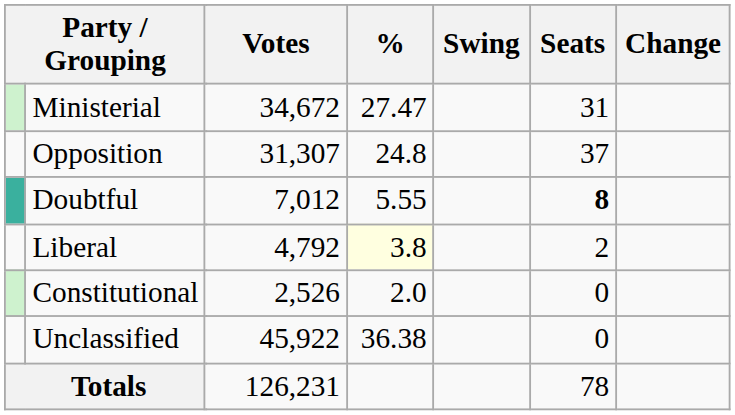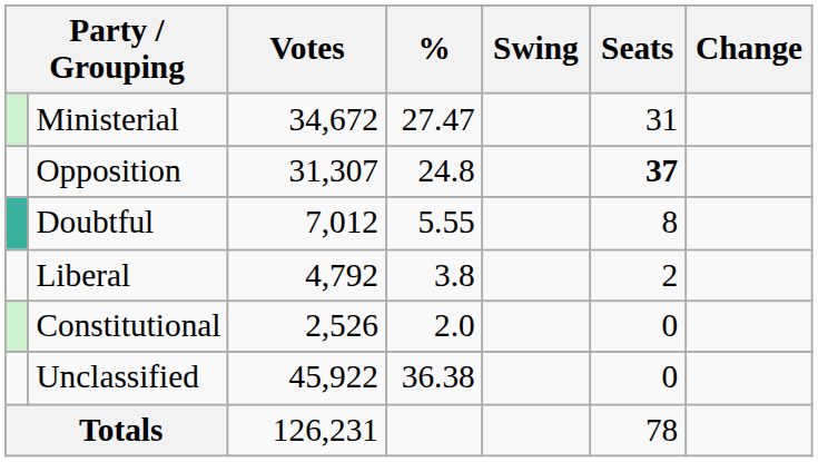Opposition | Seats: normal -> bold
Doubtful | Seats: bold -> normal
Liberal | %: lightyellow background -> no background
